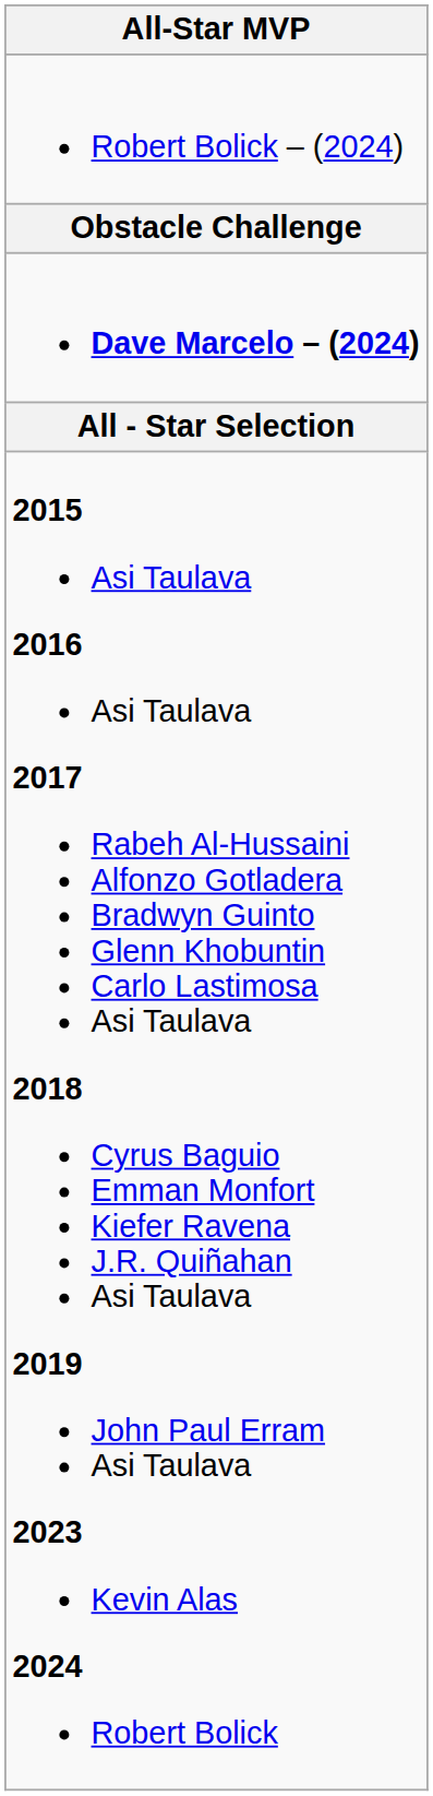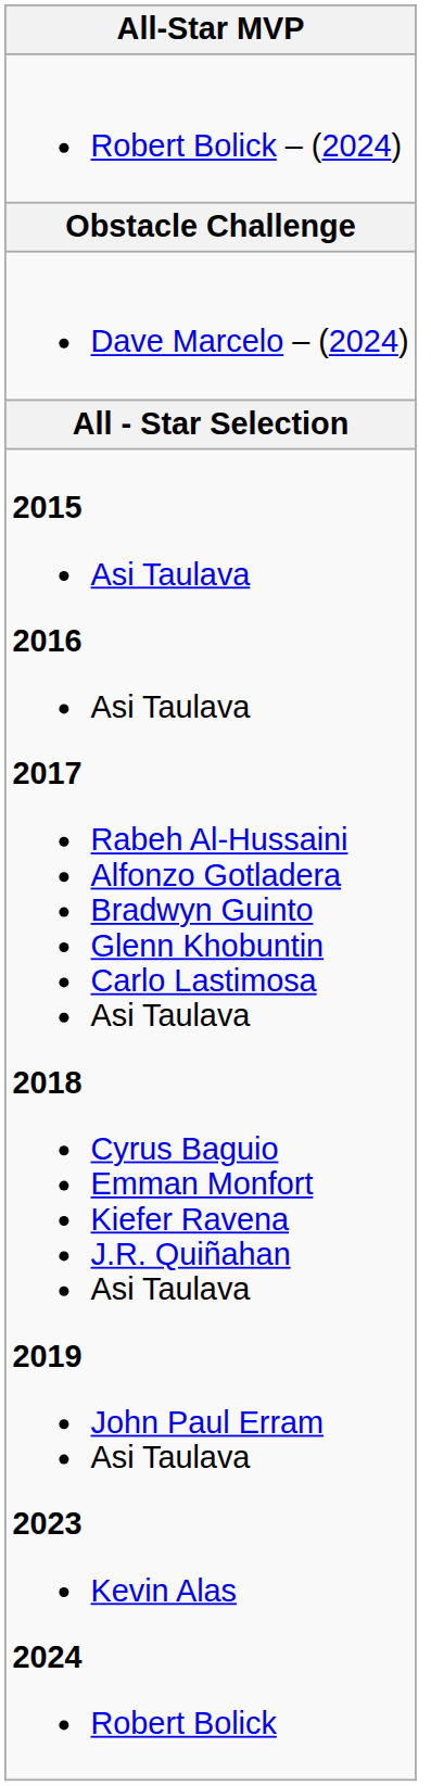row 4 | column 1: bold -> normal
